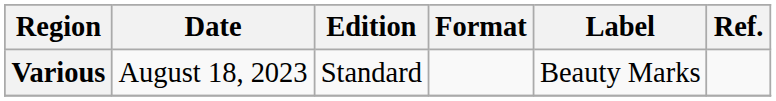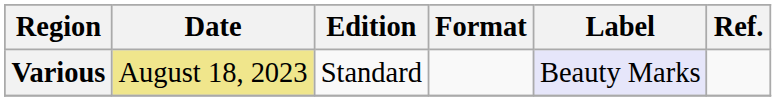Various | Date: no background -> khaki background
Various | Label: no background -> lavender background
